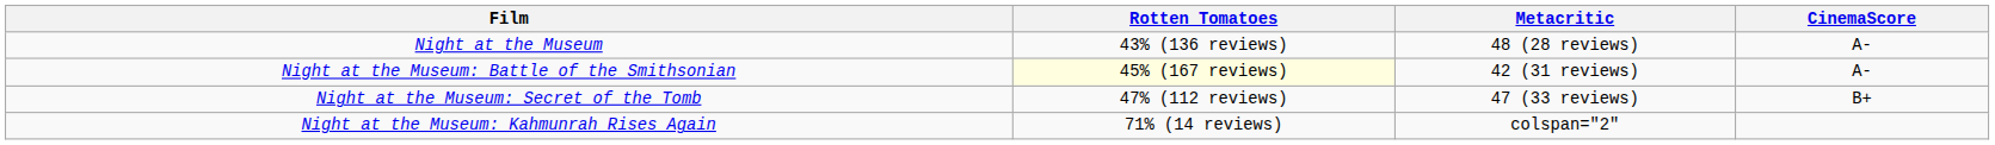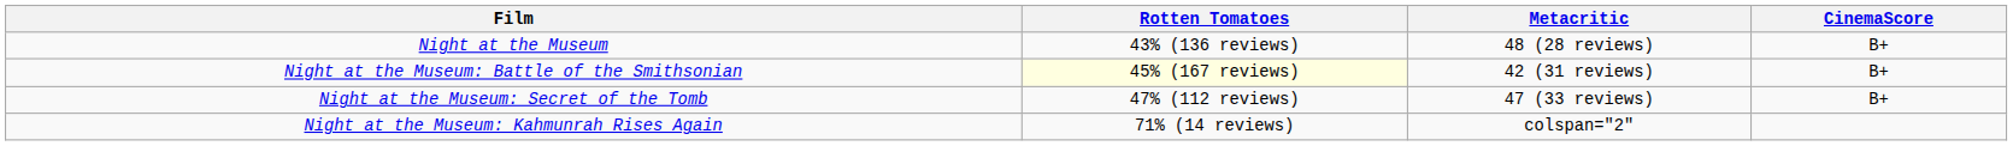Night at the Museum | CinemaScore: A- -> B+
Night at the Museum: Battle of the Smithsonian | CinemaScore: A- -> B+
